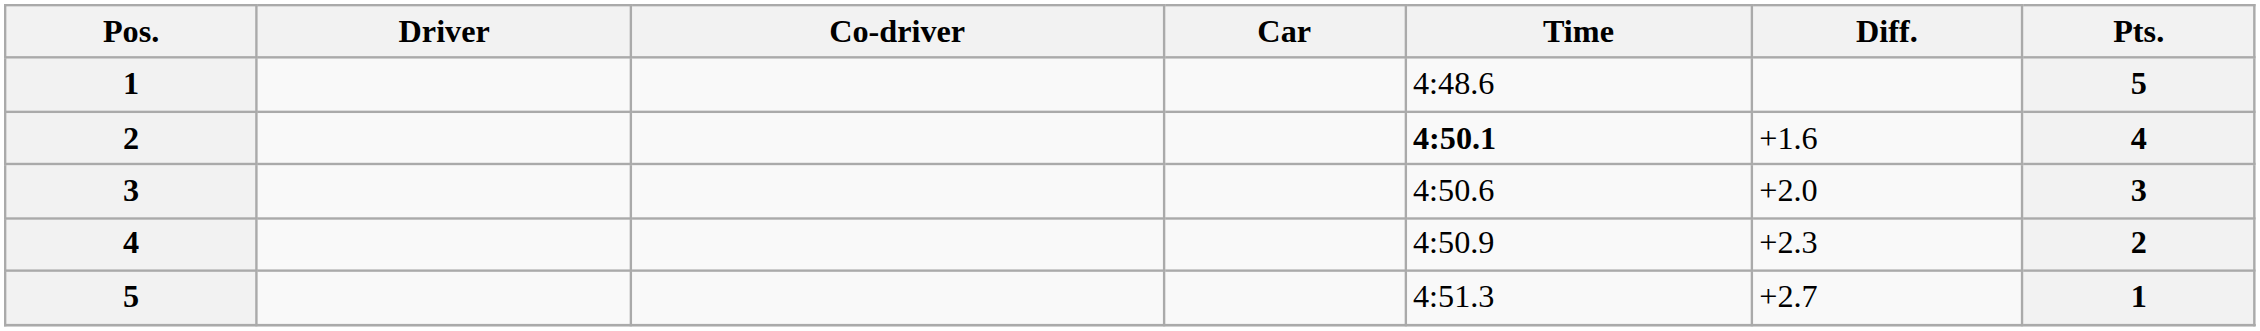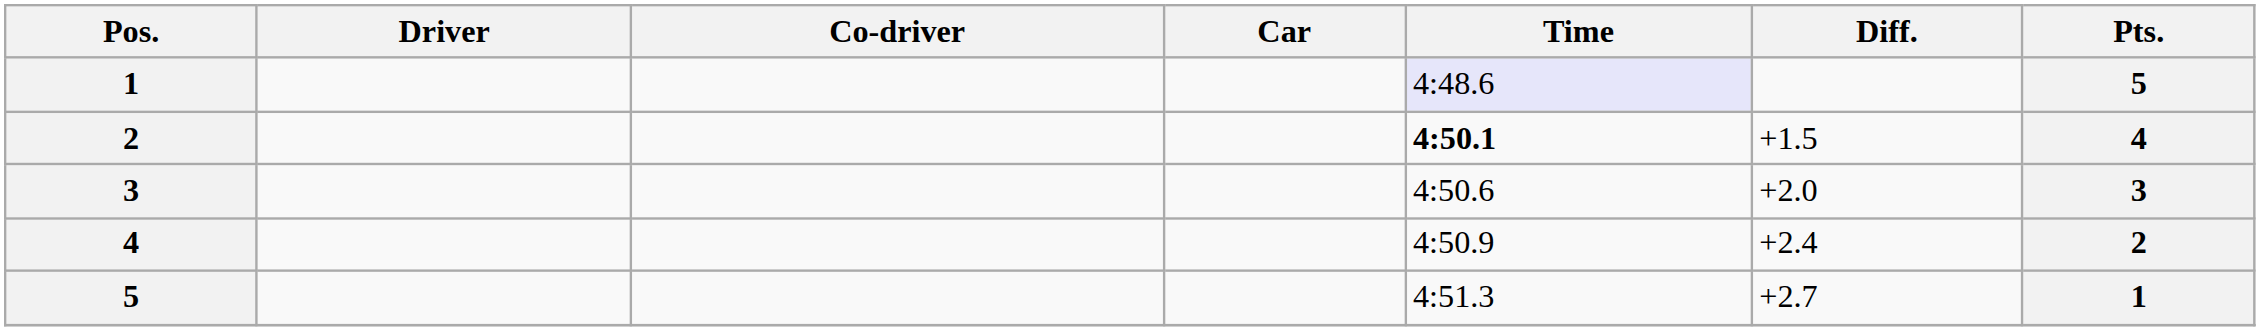row 2 | Time: no background -> lavender background
row 3 | Diff.: +1.6 -> +1.5
row 5 | Diff.: +2.3 -> +2.4
